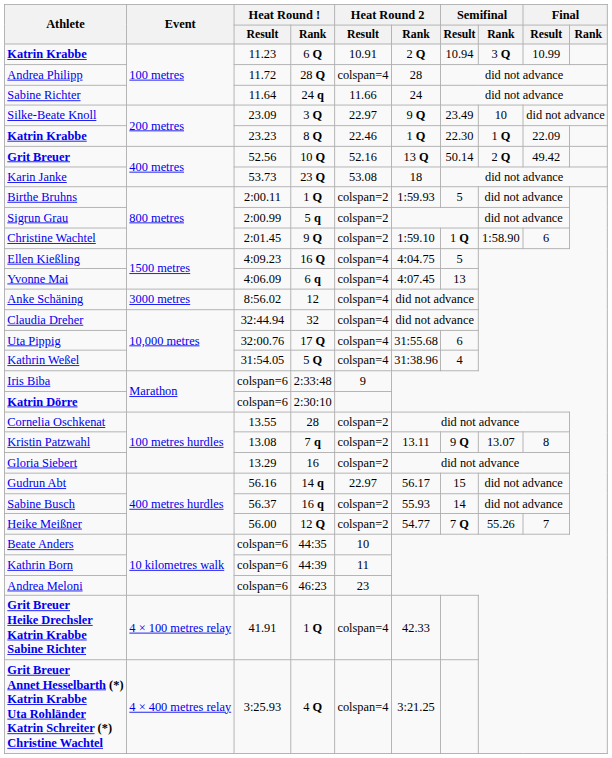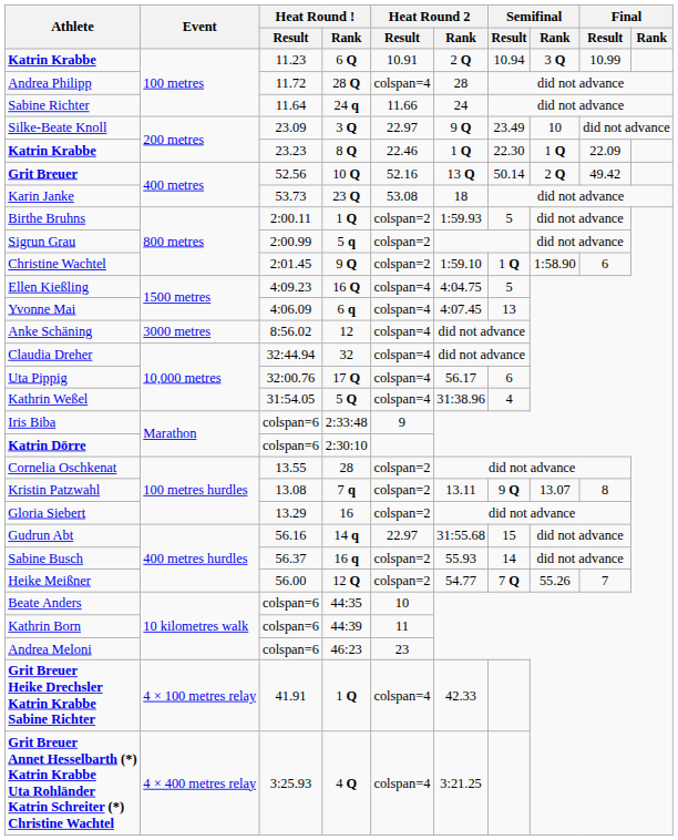Uta Pippig | Heat Round 2 / Rank: 31:55.68 -> 56.17
Gudrun Abt | Heat Round 2 / Rank: 56.17 -> 31:55.68
